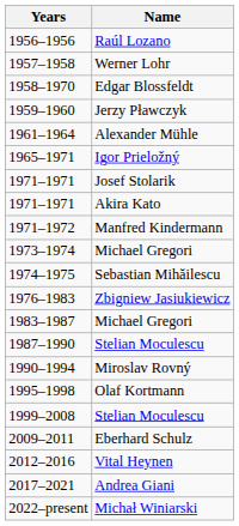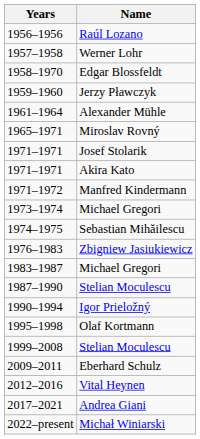row 7 | Name: Igor Prieložný -> Miroslav Rovný
row 16 | Name: Miroslav Rovný -> Igor Prieložný
